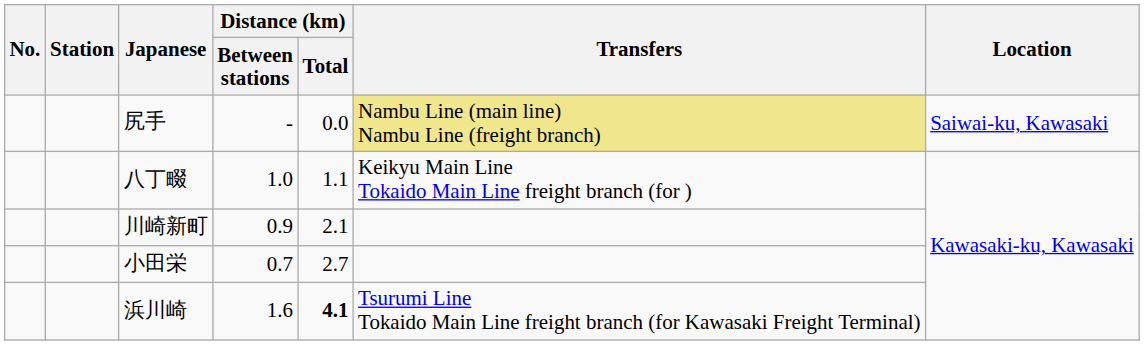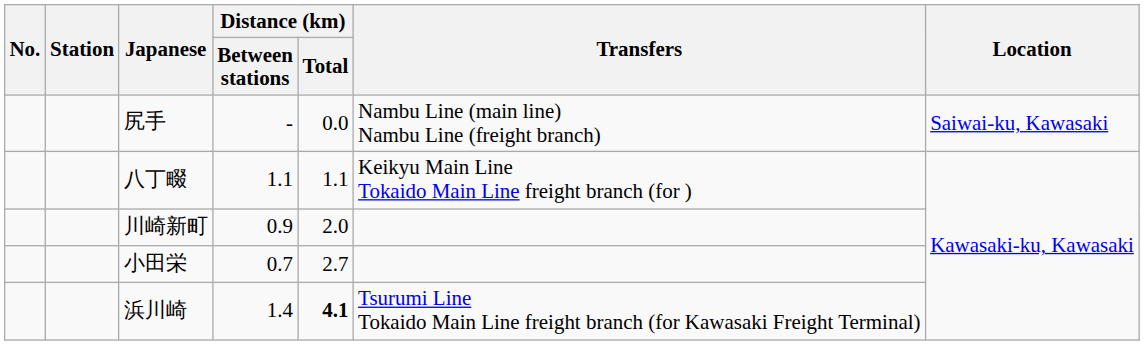尻手 | Transfers: khaki background -> no background
八丁畷 | Distance (km) / Between stations: 1.0 -> 1.1
川崎新町 | Distance (km) / Total: 2.1 -> 2.0
浜川崎 | Distance (km) / Between stations: 1.6 -> 1.4
